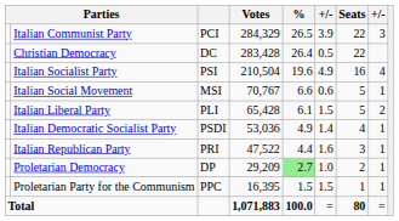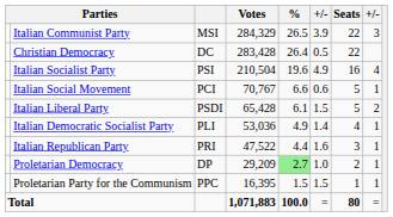Italian Communist Party | column 3: PCI -> MSI
Italian Social Movement | column 3: MSI -> PCI
Italian Liberal Party | column 3: PLI -> PSDI
Italian Democratic Socialist Party | column 3: PSDI -> PLI
